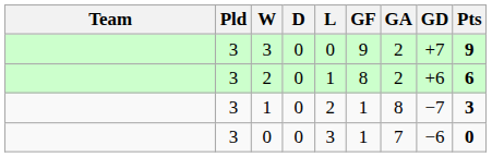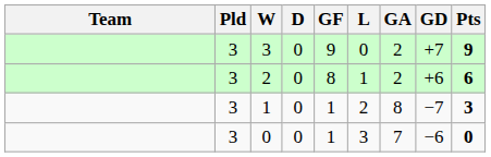columns swapped: L <-> GF
